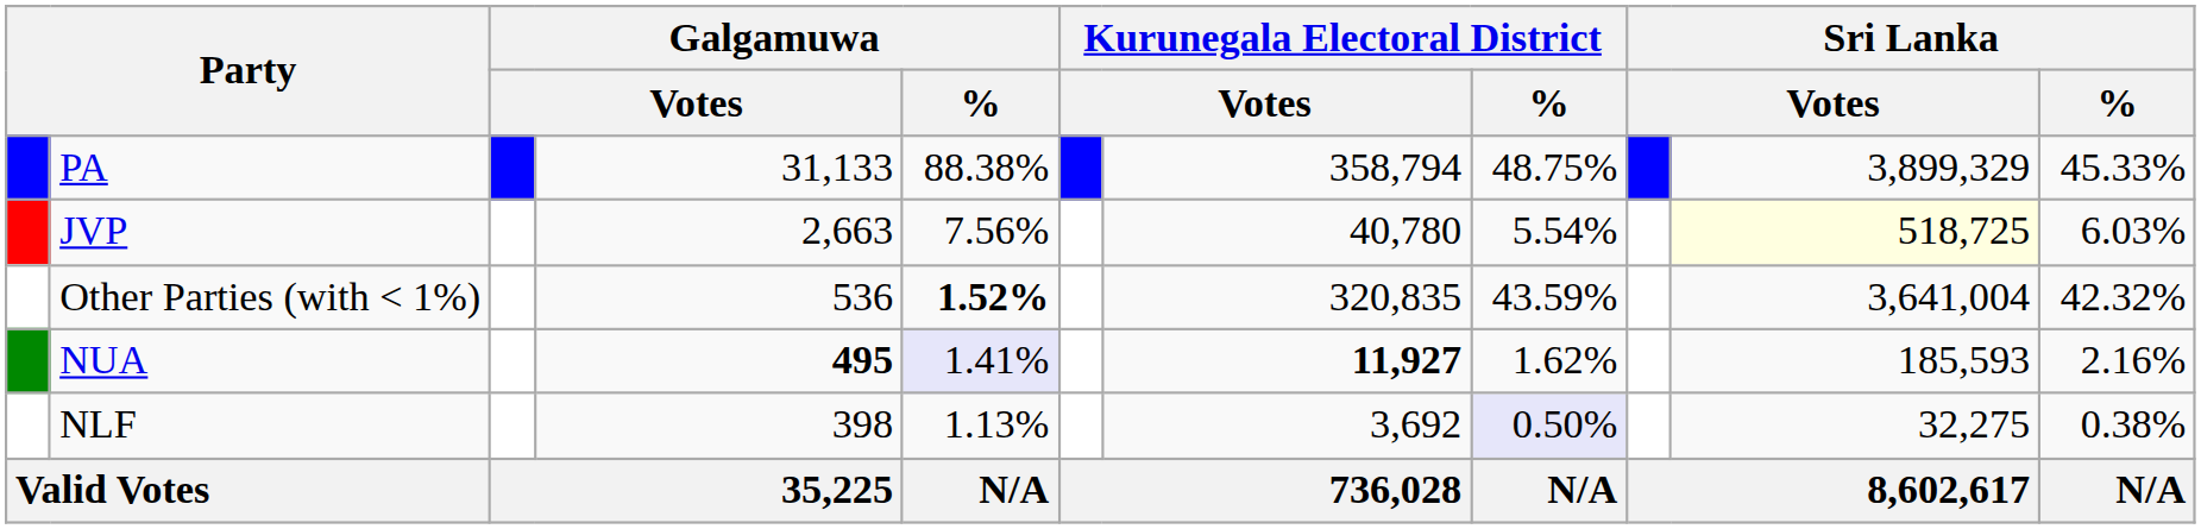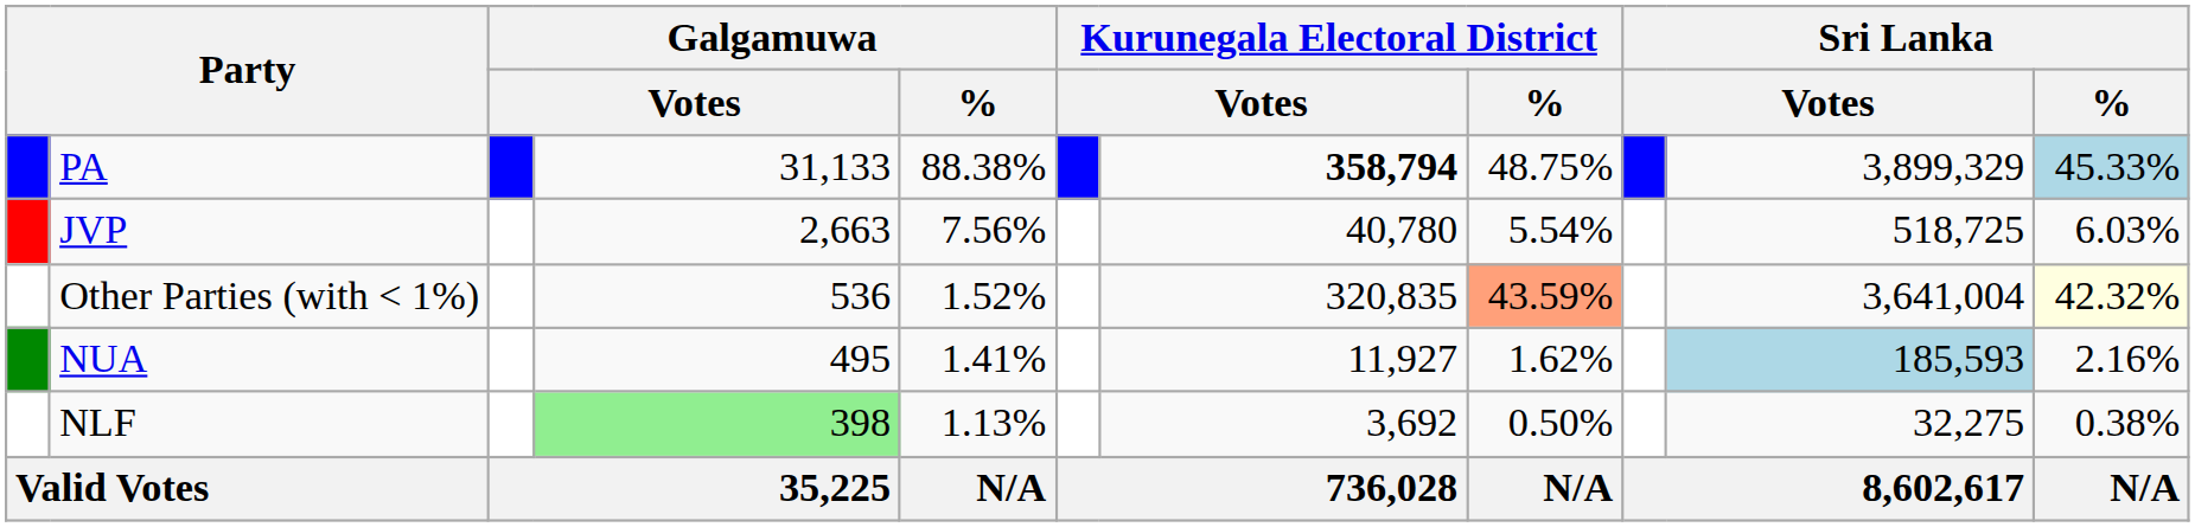PA | column 7: normal -> bold
PA | Sri Lanka / %: no background -> lightblue background
JVP | column 10: lightyellow background -> no background
Other Parties (with < 1%) | Galgamuwa / %: bold -> normal
Other Parties (with < 1%) | Kurunegala Electoral District / %: no background -> lightsalmon background
Other Parties (with < 1%) | Sri Lanka / %: no background -> lightyellow background
NUA | column 4: bold -> normal
NUA | Galgamuwa / %: lavender background -> no background
NUA | column 7: bold -> normal
NUA | column 10: no background -> lightblue background
NLF | column 4: no background -> lightgreen background
NLF | Kurunegala Electoral District / %: lavender background -> no background
